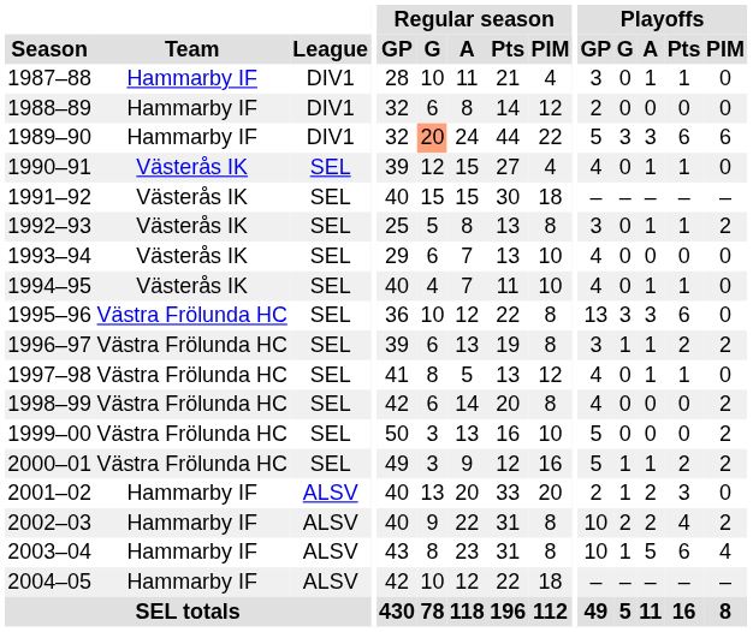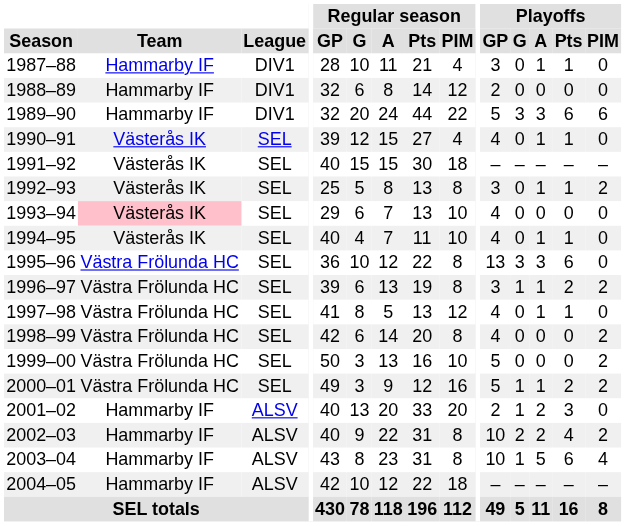1989–90 | Regular season / G: lightsalmon background -> no background
1993–94 | Team: no background -> pink background
